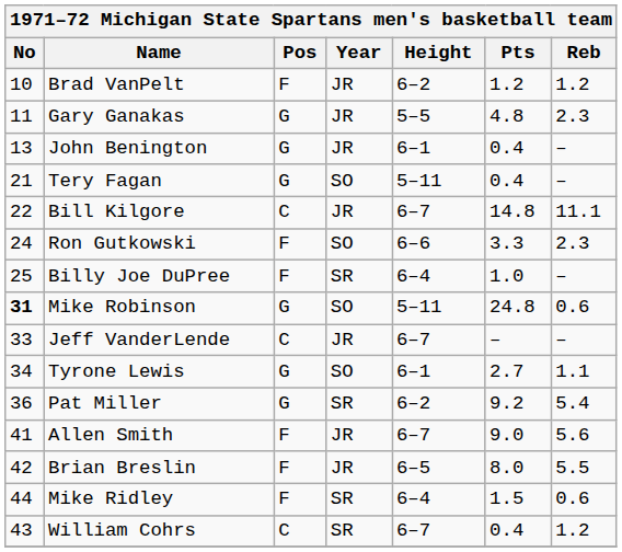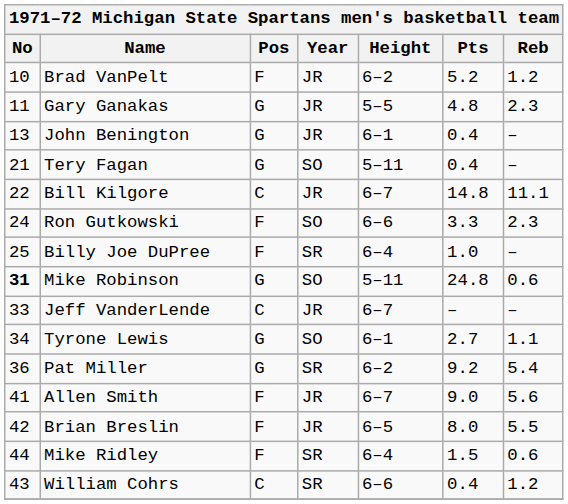Brad VanPelt | Pts: 1.2 -> 5.2
William Cohrs | Height: 6–7 -> 6–6
